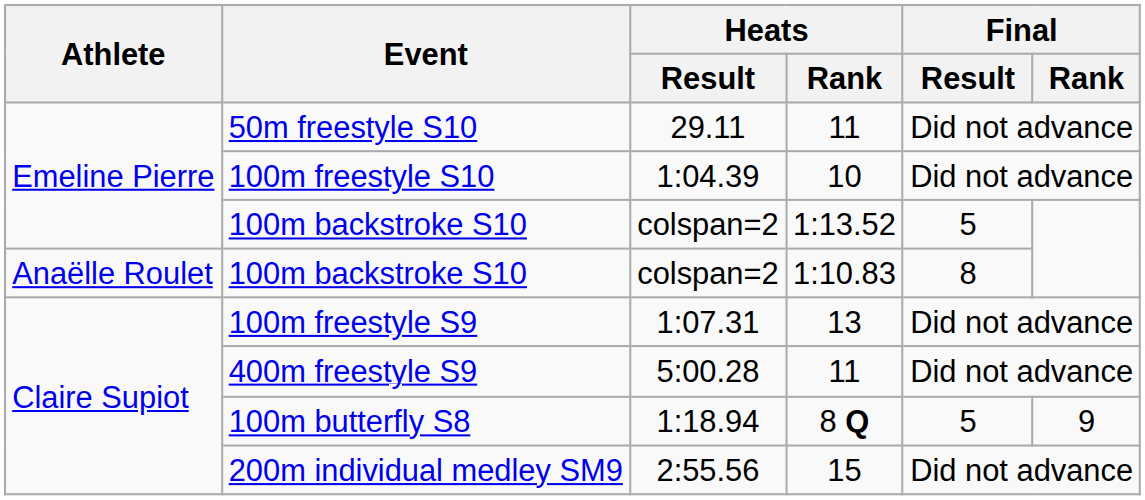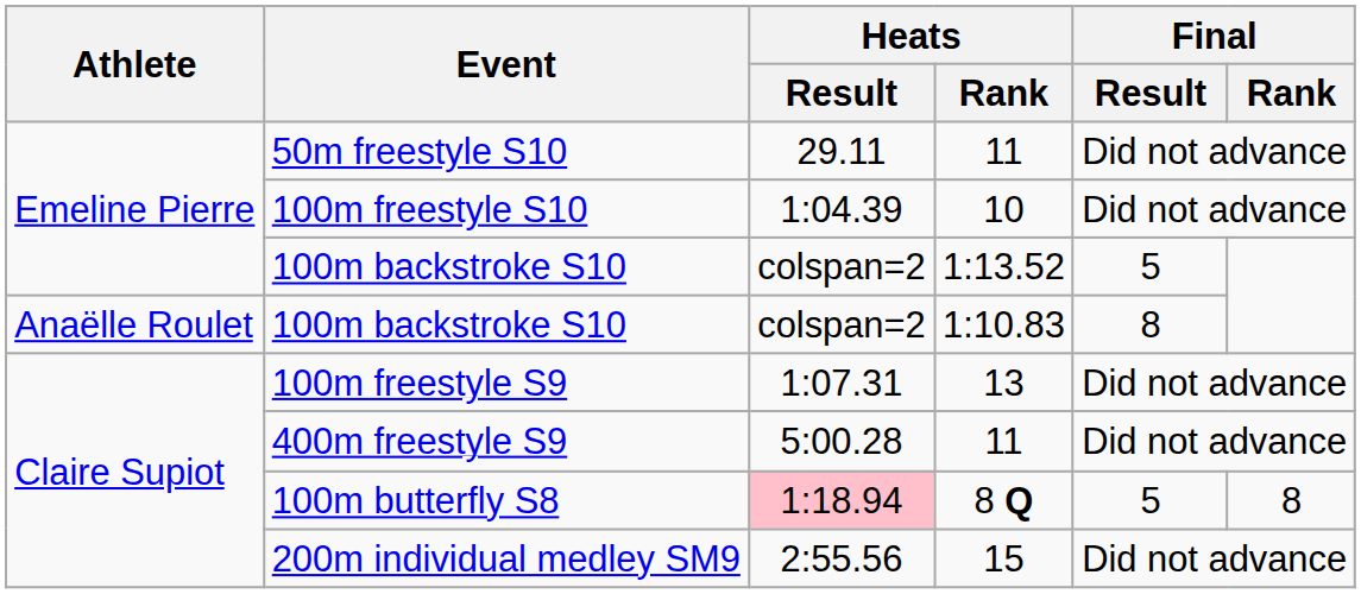100m butterfly S8 | Heats / Result: no background -> pink background
100m butterfly S8 | Final / Rank: 9 -> 8
